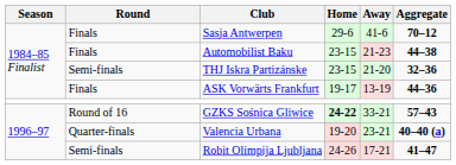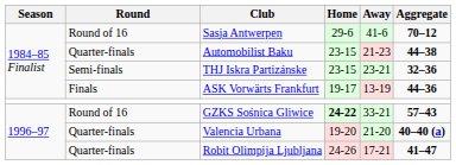Sasja Antwerpen | Round: Finals -> Round of 16
Automobilist Baku | Round: Finals -> Quarter-finals
THJ Iskra Partizánske | Away: 21-20 -> 23-21
Valencia Urbana | Away: 23-21 -> 21-20
Robit Olimpija Ljubljana | Round: Semi-finals -> Quarter-finals
